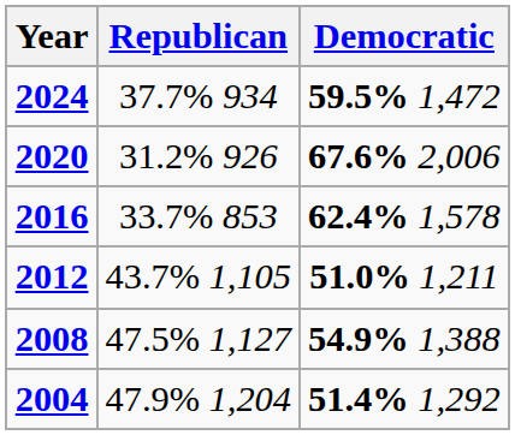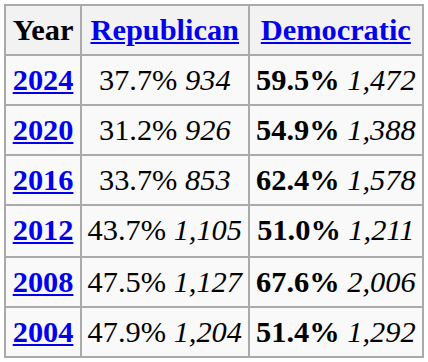2020 | Democratic: 67.6% 2,006 -> 54.9% 1,388
2008 | Democratic: 54.9% 1,388 -> 67.6% 2,006
